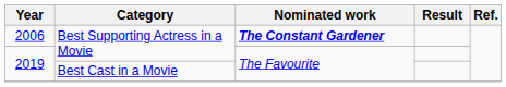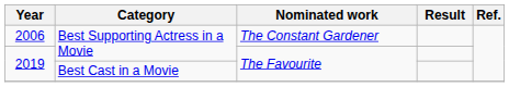2006 | Nominated work: bold -> normal
